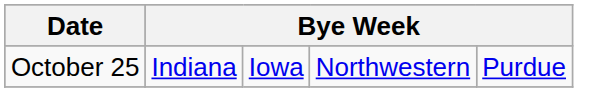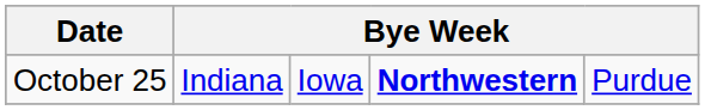October 25 | column 4: normal -> bold
